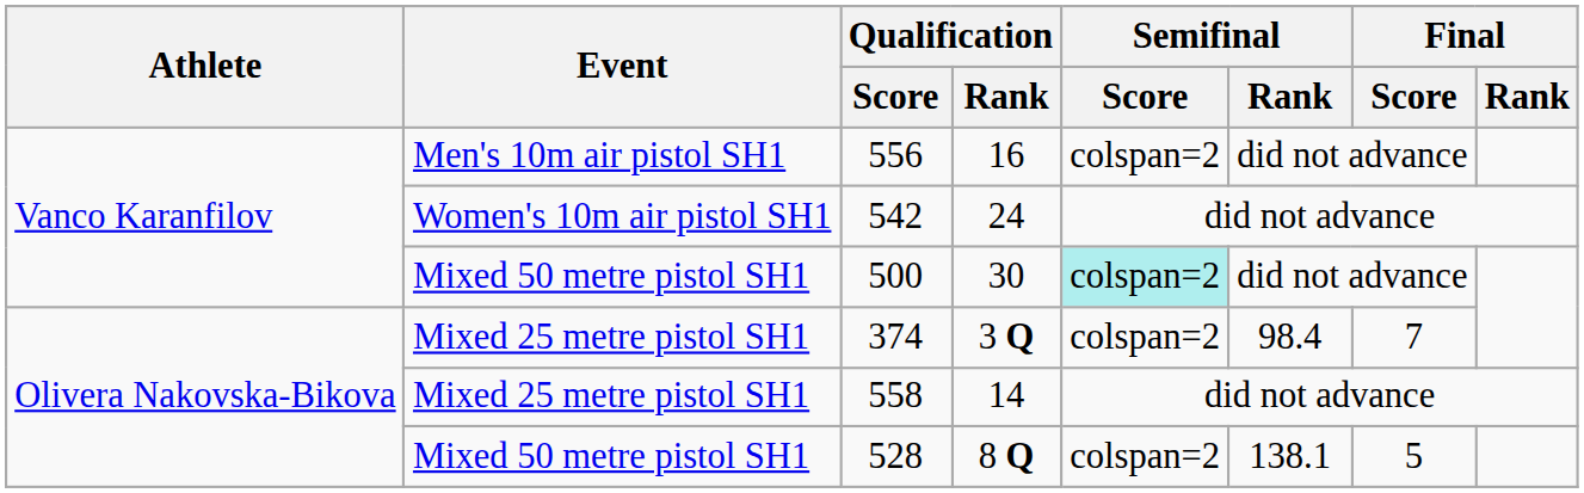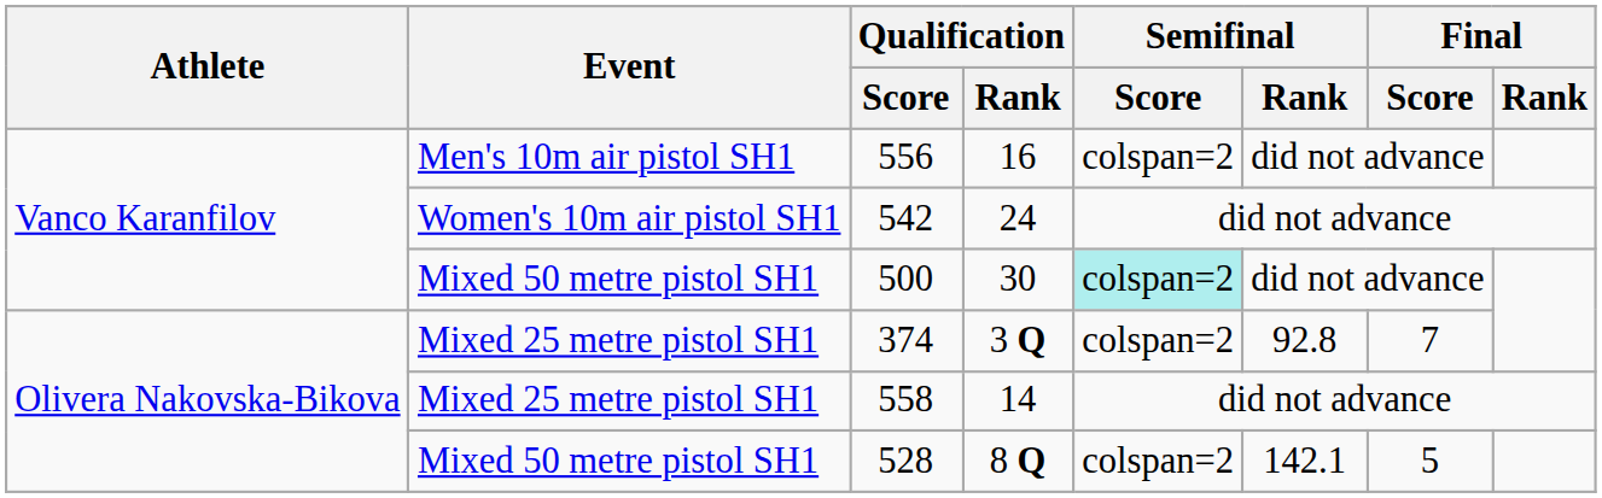374 | Semifinal / Rank: 98.4 -> 92.8
528 | Semifinal / Rank: 138.1 -> 142.1
